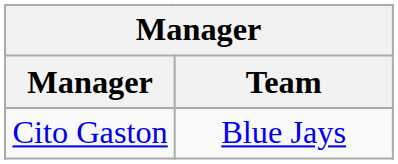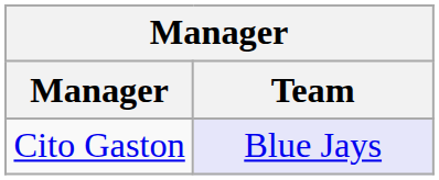Cito Gaston | Team: no background -> lavender background
